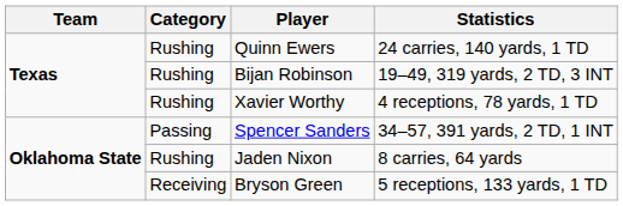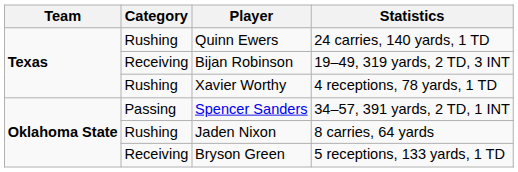Bijan Robinson | Category: Rushing -> Receiving
